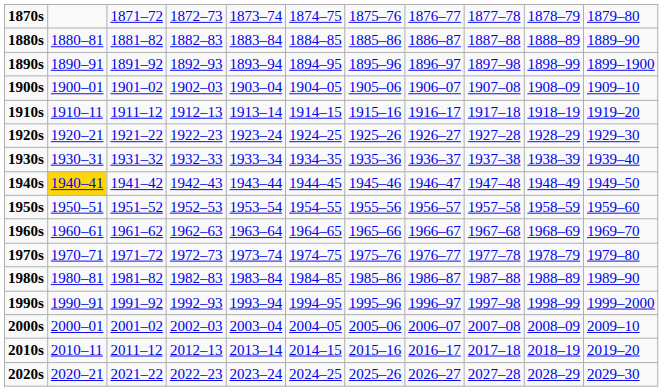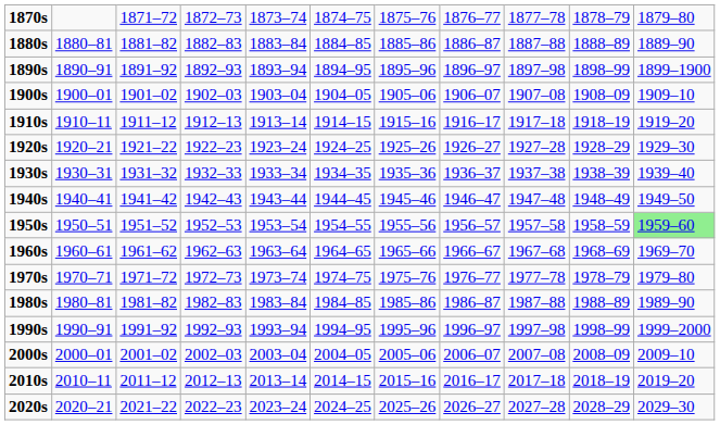1940s | column 2: gold background -> no background
1950s | column 11: no background -> lightgreen background
